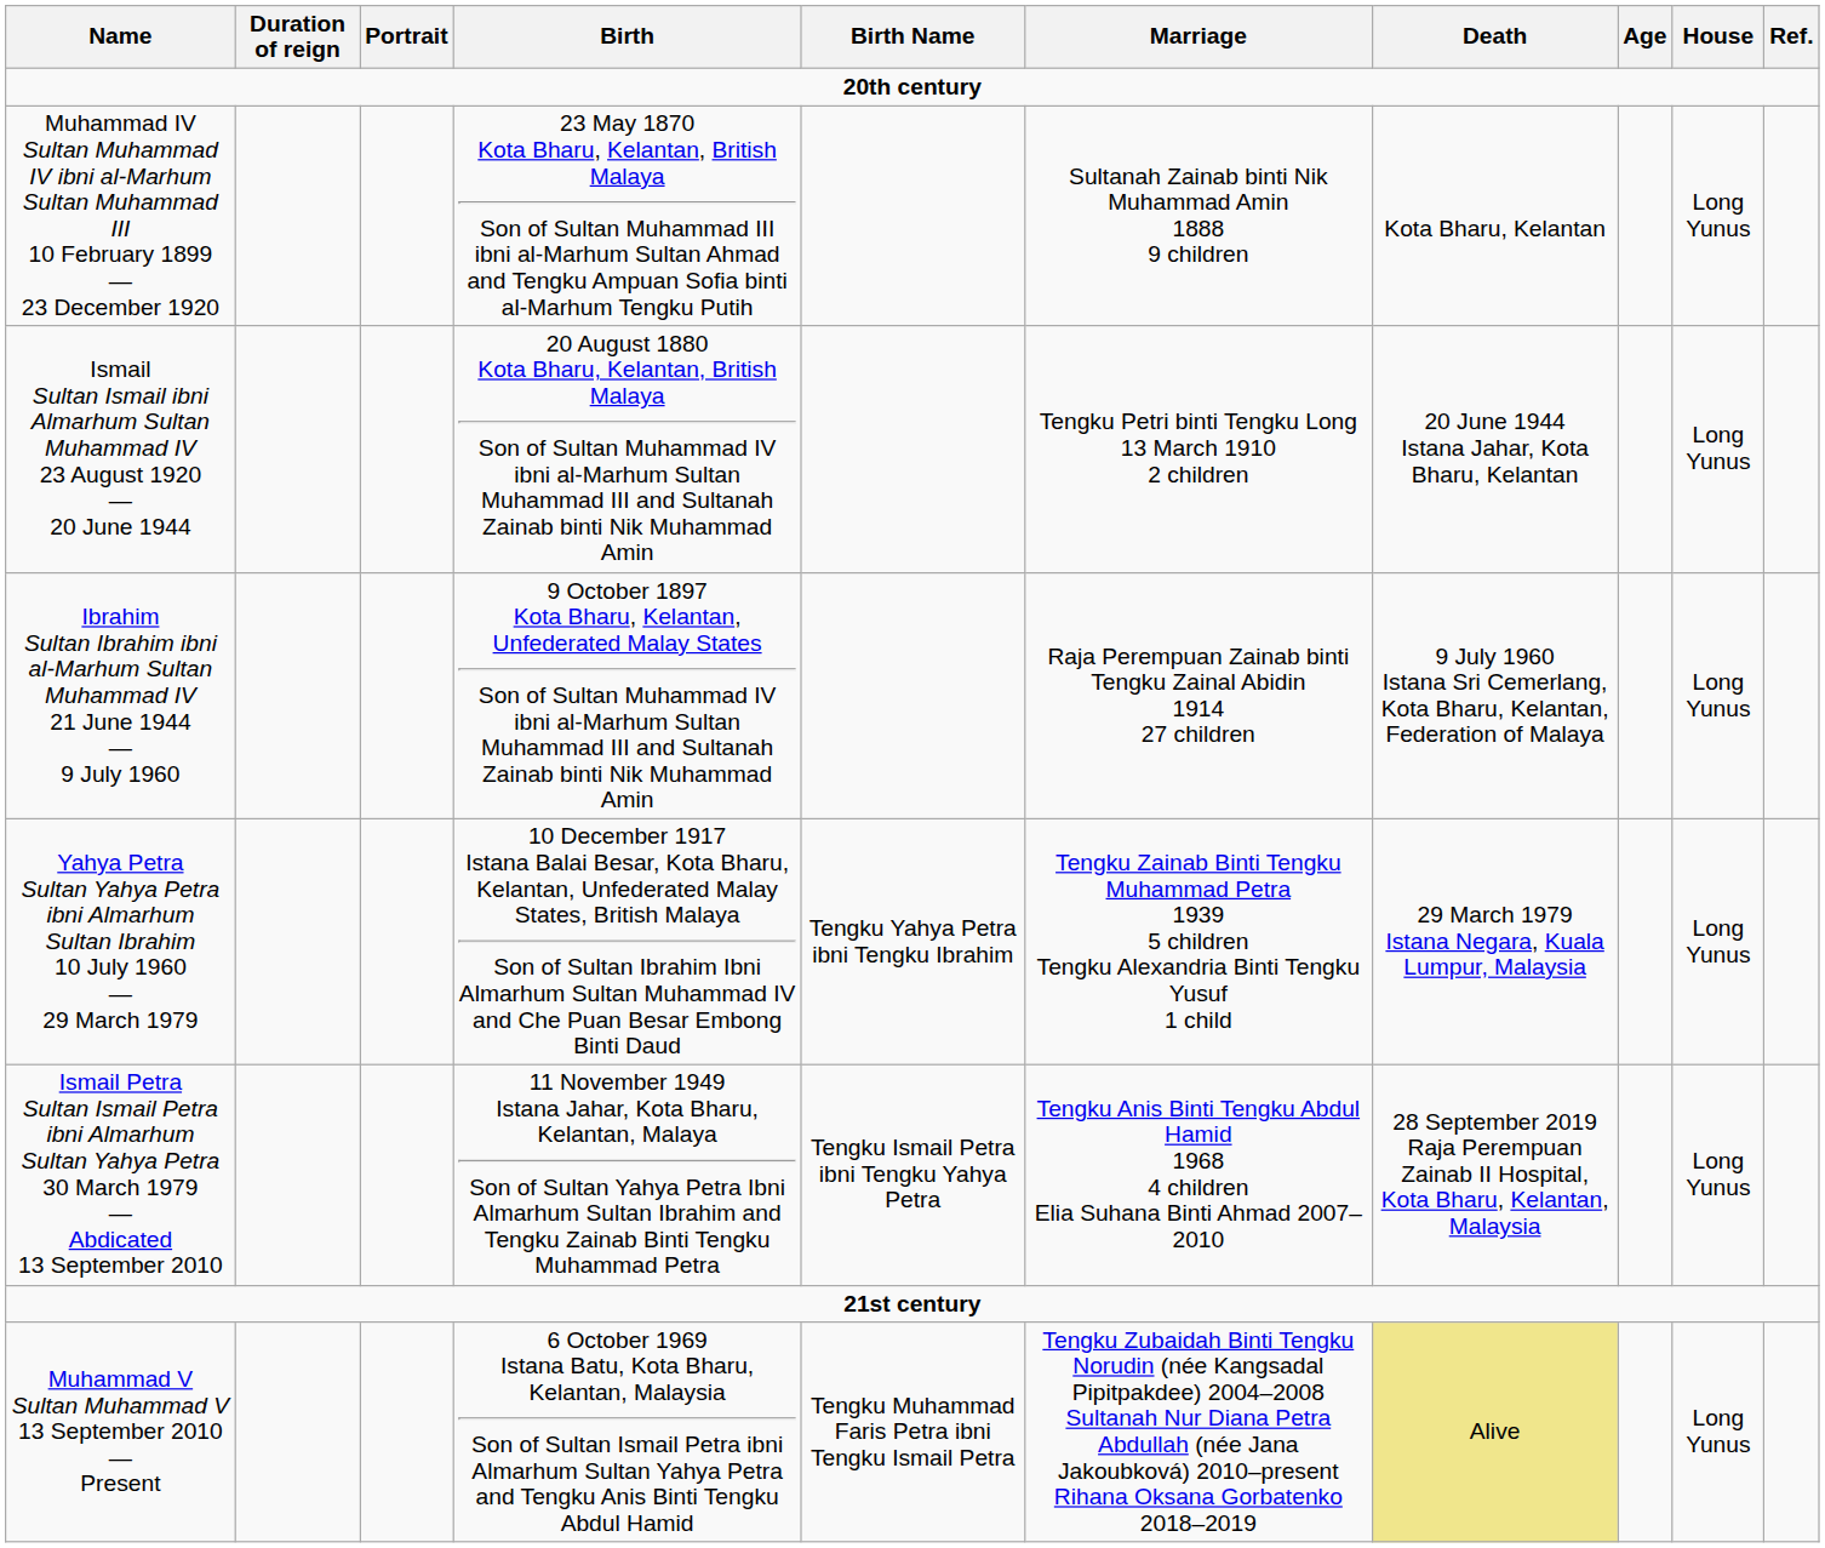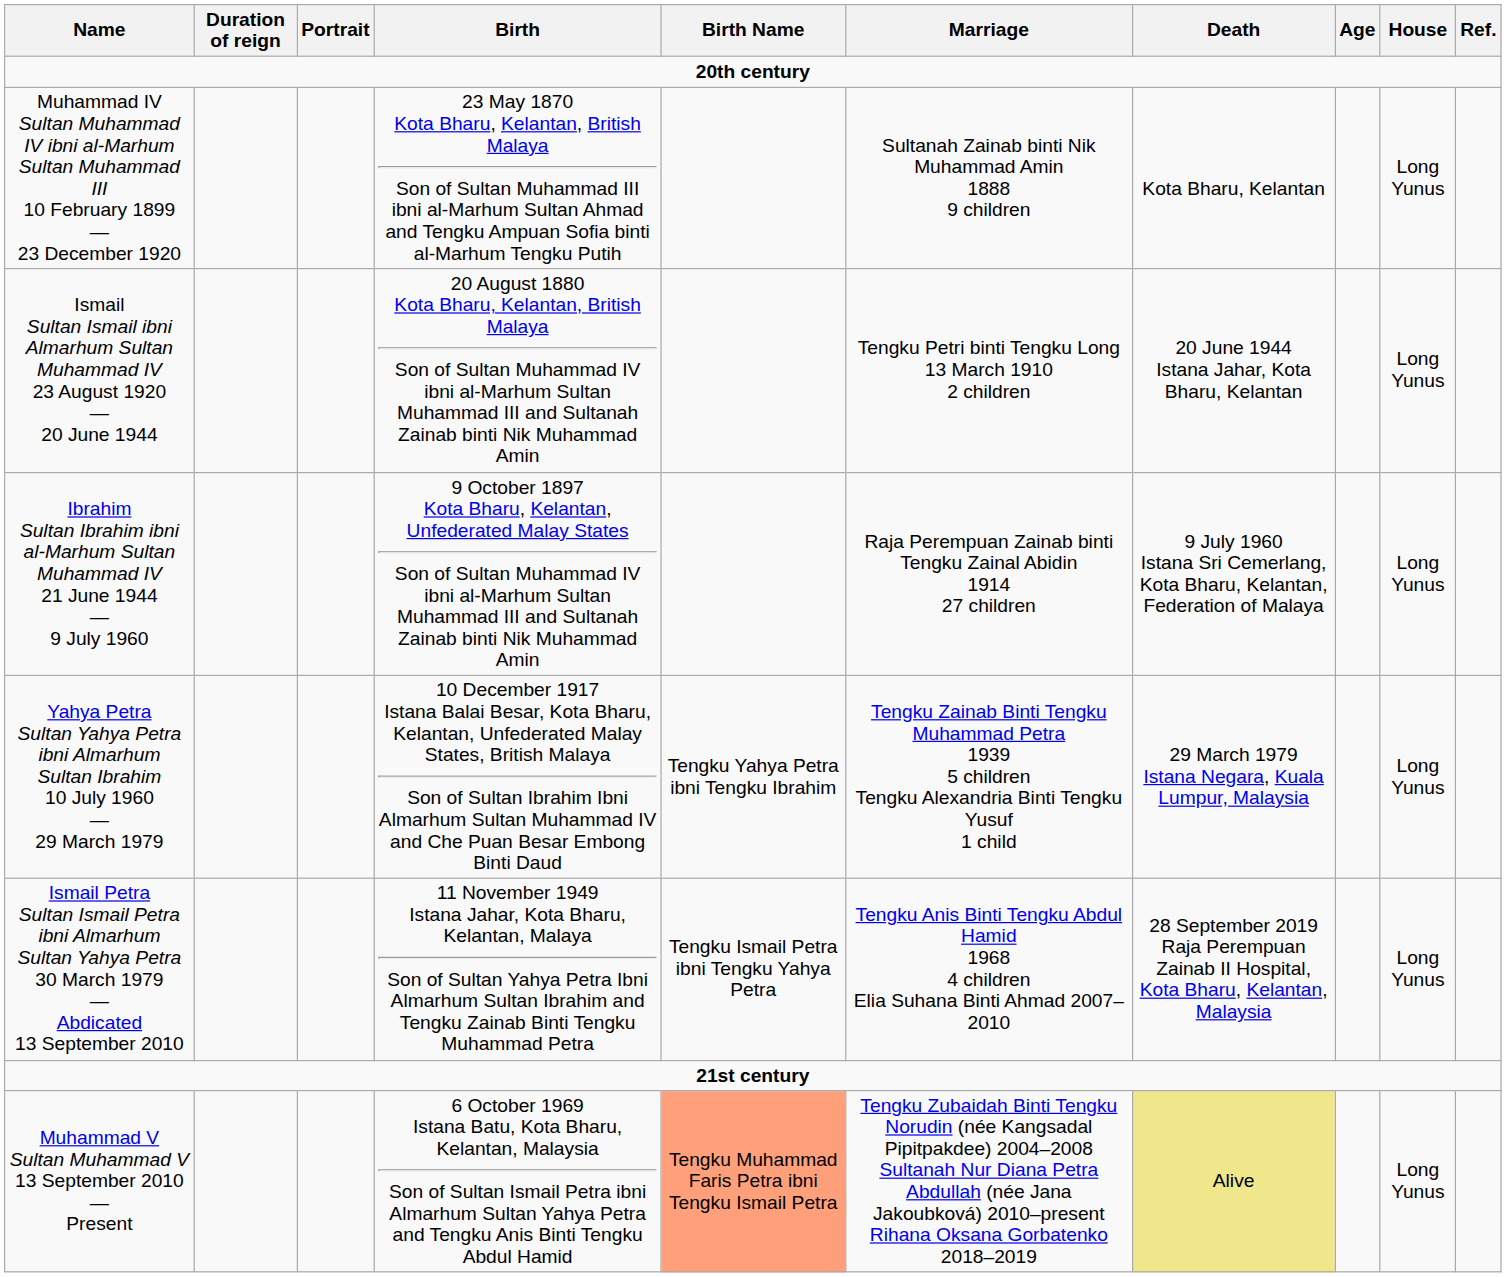Muhammad V Sultan Muhammad V 13 September 2010 — Present | Birth Name: no background -> lightsalmon background
